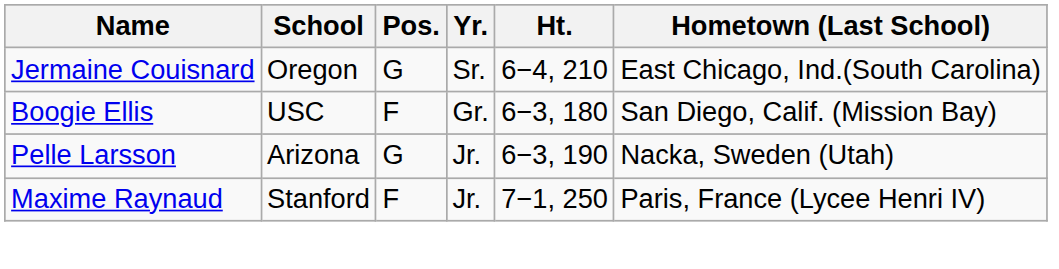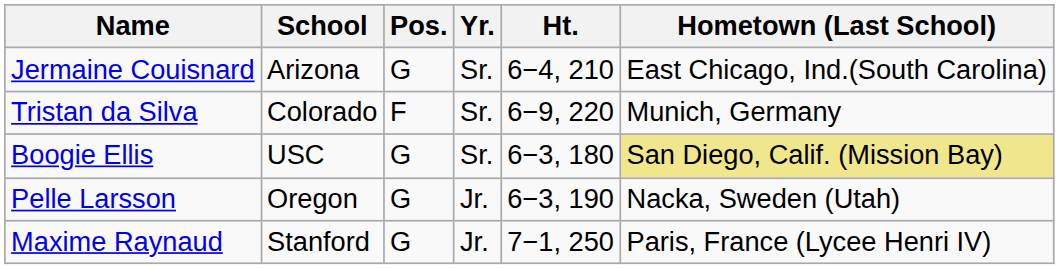Jermaine Couisnard | School: Oregon -> Arizona
+ row: Tristan da Silva | Colorado | F | Sr. | 6−9, 220 | Munich, Germany
Boogie Ellis | Pos.: F -> G
Boogie Ellis | Yr.: Gr. -> Sr.
Boogie Ellis | Hometown (Last School): no background -> khaki background
Pelle Larsson | School: Arizona -> Oregon
Maxime Raynaud | Pos.: F -> G
